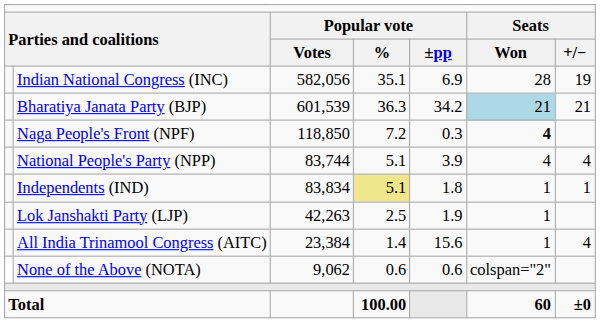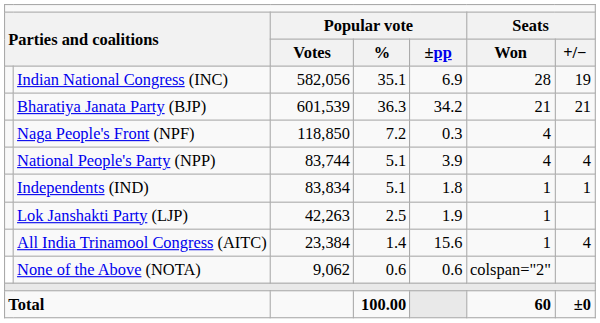Bharatiya Janata Party (BJP) | column 6: lightblue background -> no background
Naga People's Front (NPF) | column 6: bold -> normal
Independents (IND) | column 4: khaki background -> no background
